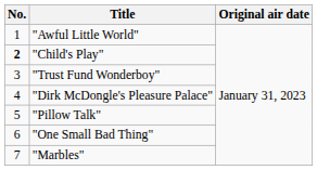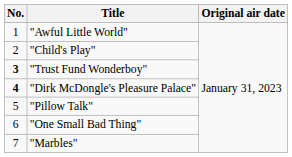"Child's Play" | No.: bold -> normal
"Trust Fund Wonderboy" | No.: normal -> bold
"Dirk McDongle's Pleasure Palace" | No.: normal -> bold
